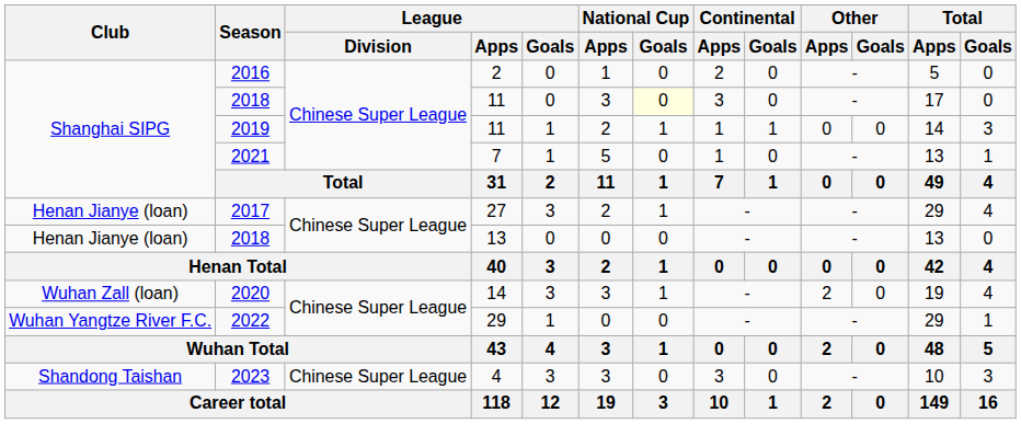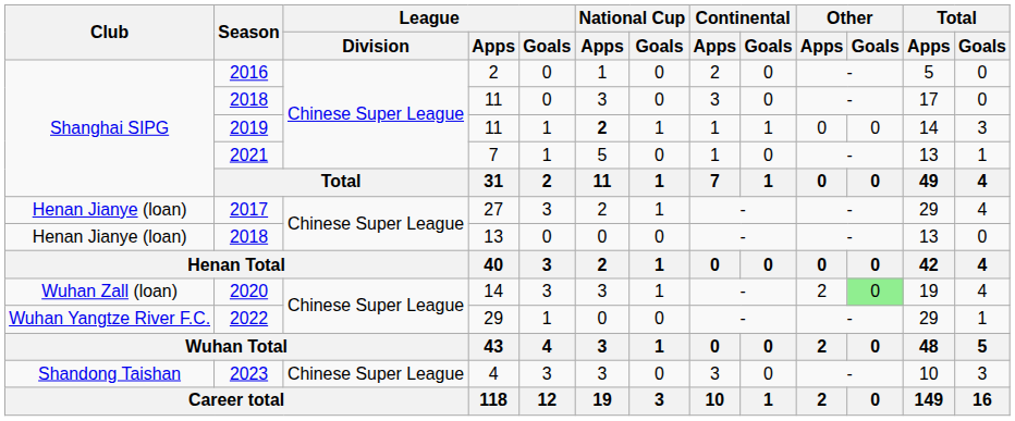2018 / 11 | National Cup / Goals: lightyellow background -> no background
2019 | National Cup / Apps: normal -> bold
2020 | Other / Goals: no background -> lightgreen background
